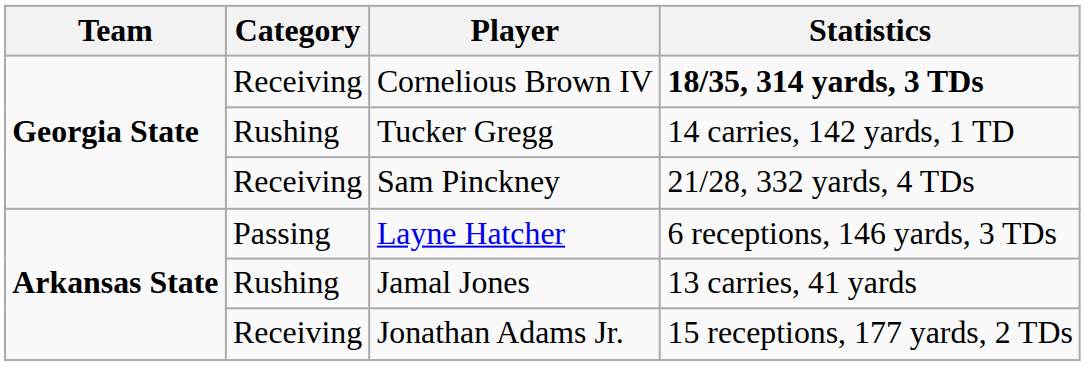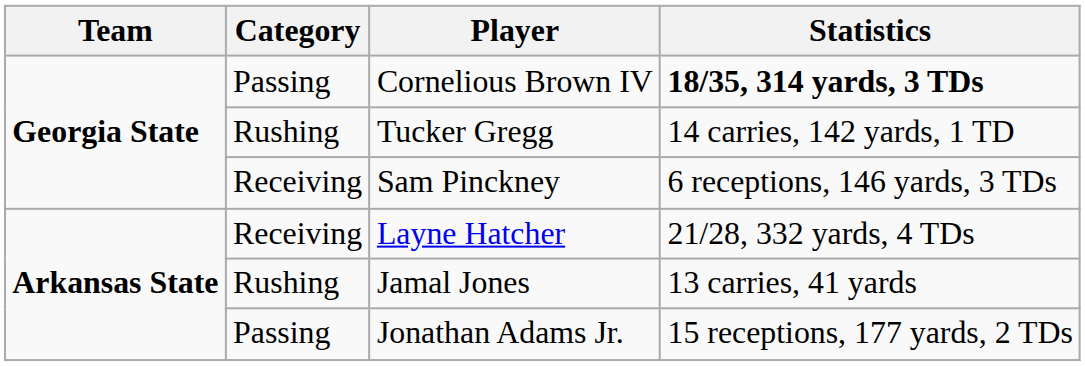Cornelious Brown IV | Category: Receiving -> Passing
Sam Pinckney | Statistics: 21/28, 332 yards, 4 TDs -> 6 receptions, 146 yards, 3 TDs
Layne Hatcher | Category: Passing -> Receiving
Layne Hatcher | Statistics: 6 receptions, 146 yards, 3 TDs -> 21/28, 332 yards, 4 TDs
Jonathan Adams Jr. | Category: Receiving -> Passing
